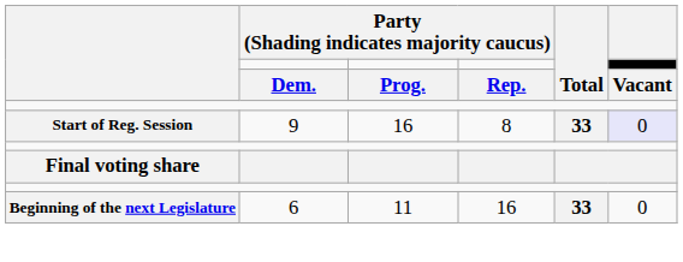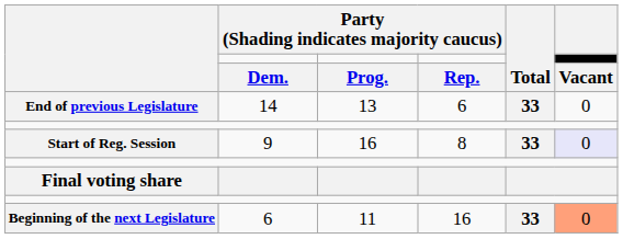+ row: End of previous Legislature | 14 | 13 | 6 | 33 | 0
Beginning of the next Legislature | column 6: no background -> lightsalmon background
